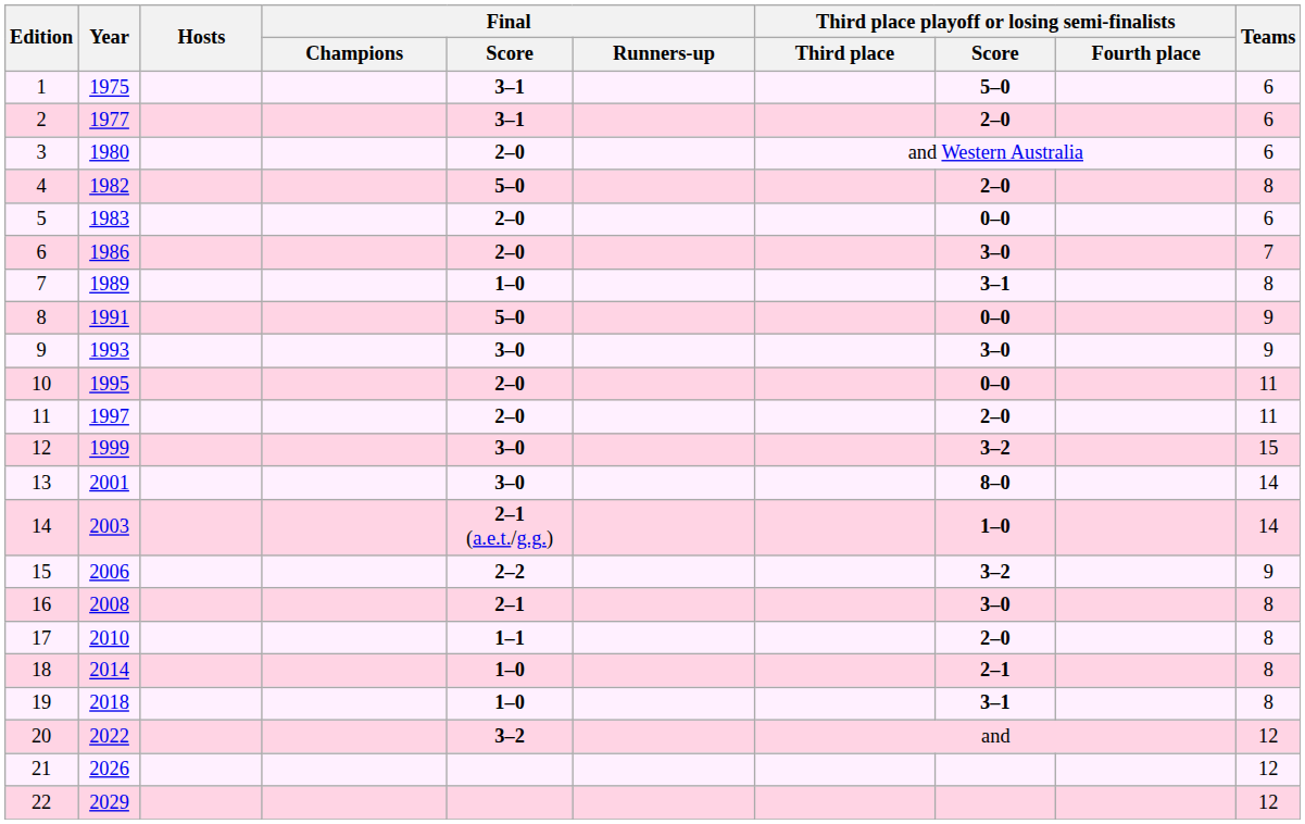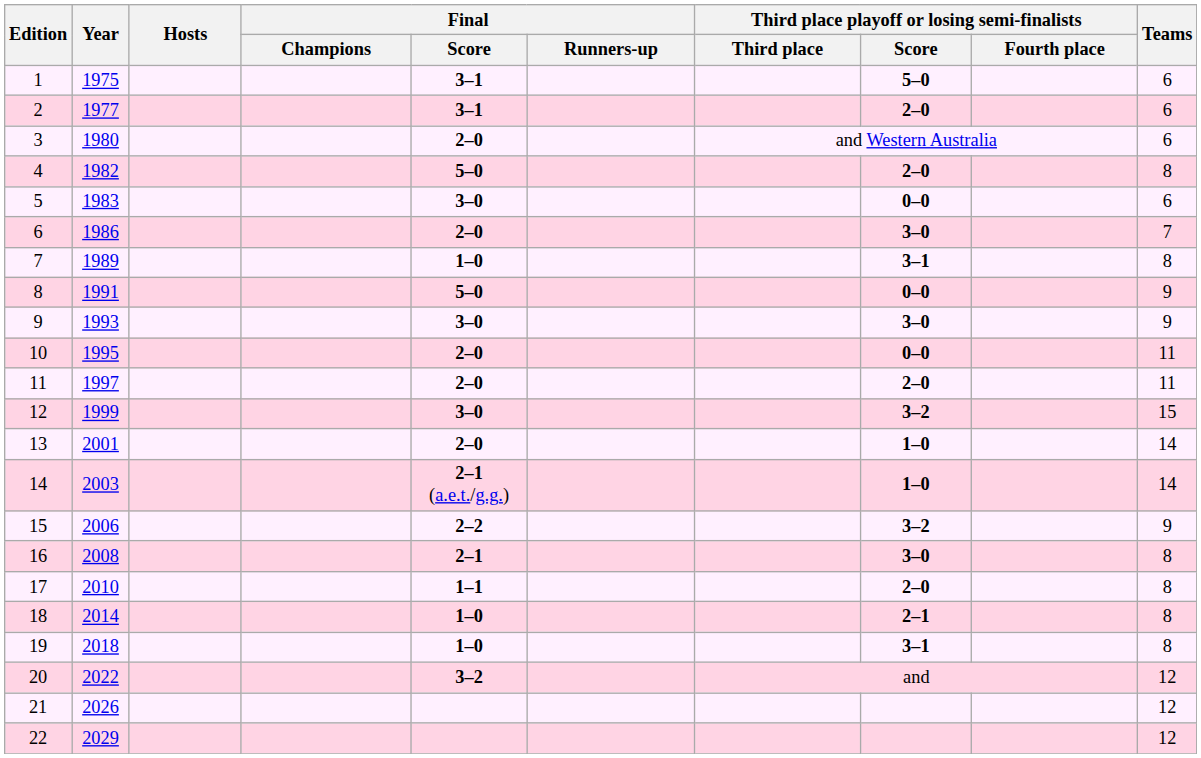5 | Final / Score: 2–0 -> 3–0
13 | Final / Score: 3–0 -> 2–0
13 | Third place playoff or losing semi-finalists / Score: 8–0 -> 1–0
